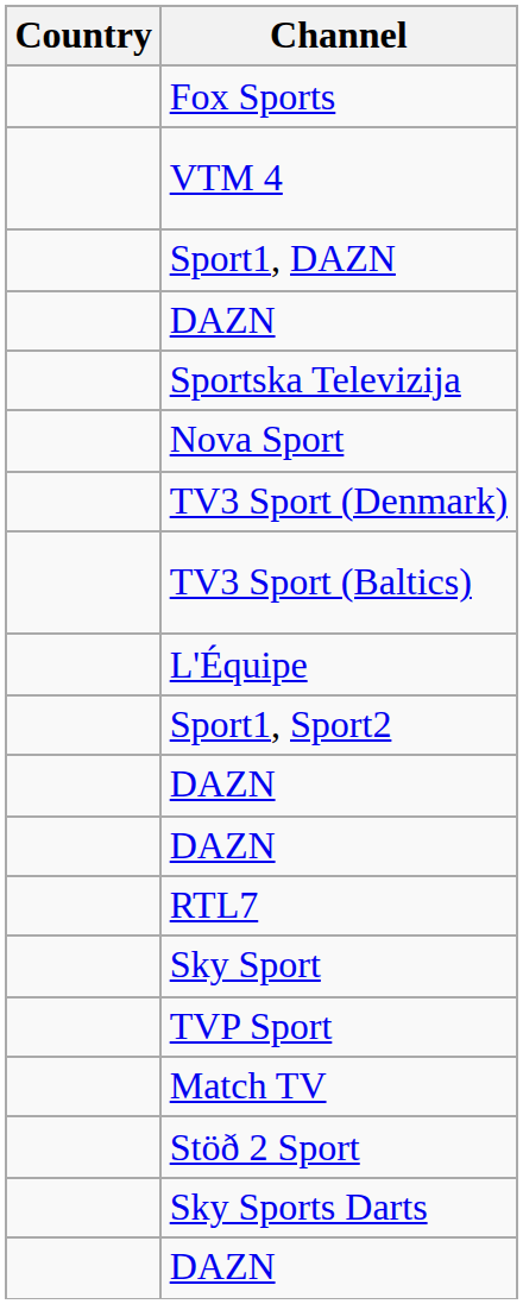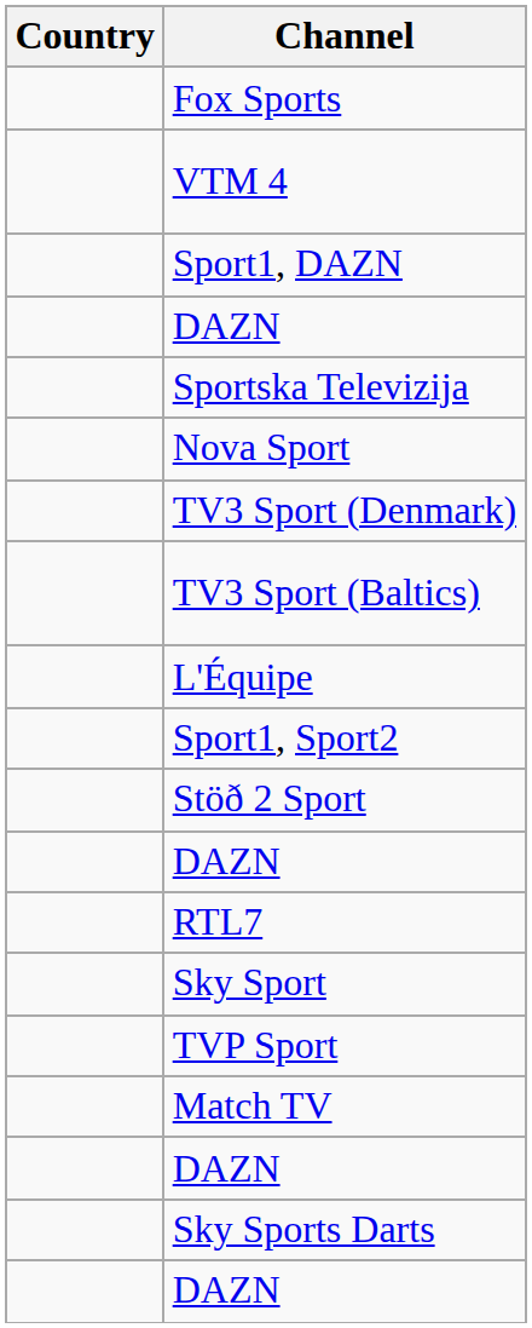row 12 | Channel: DAZN -> Stöð 2 Sport
row 18 | Channel: Stöð 2 Sport -> DAZN
